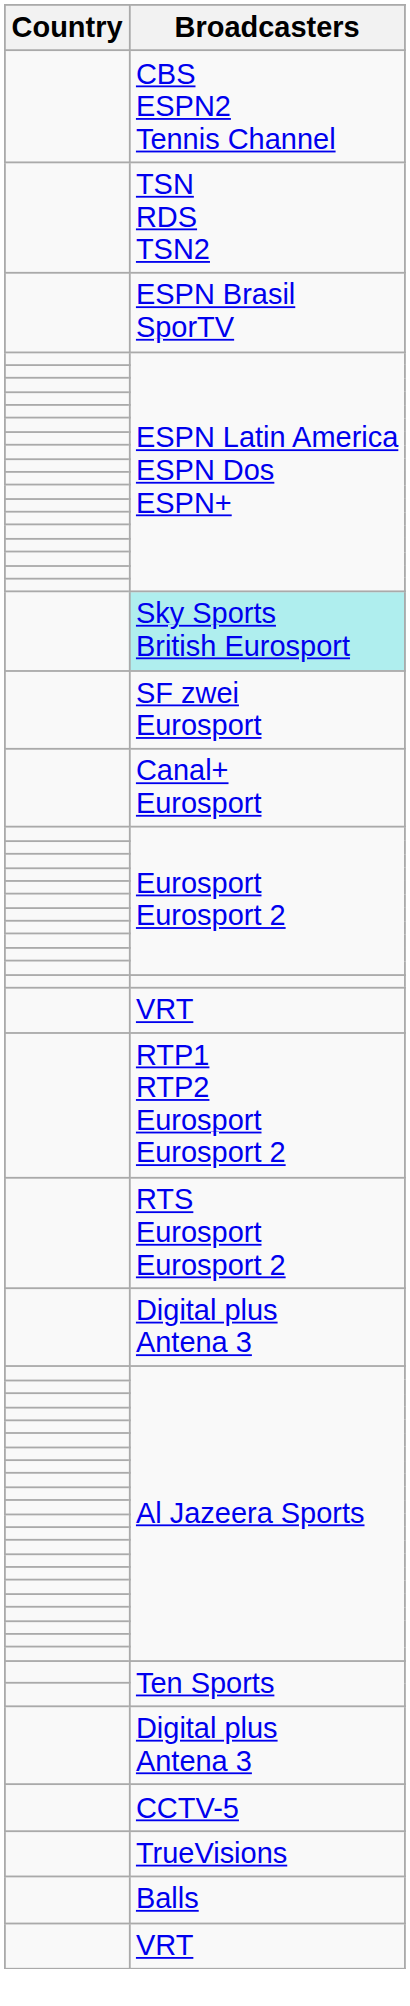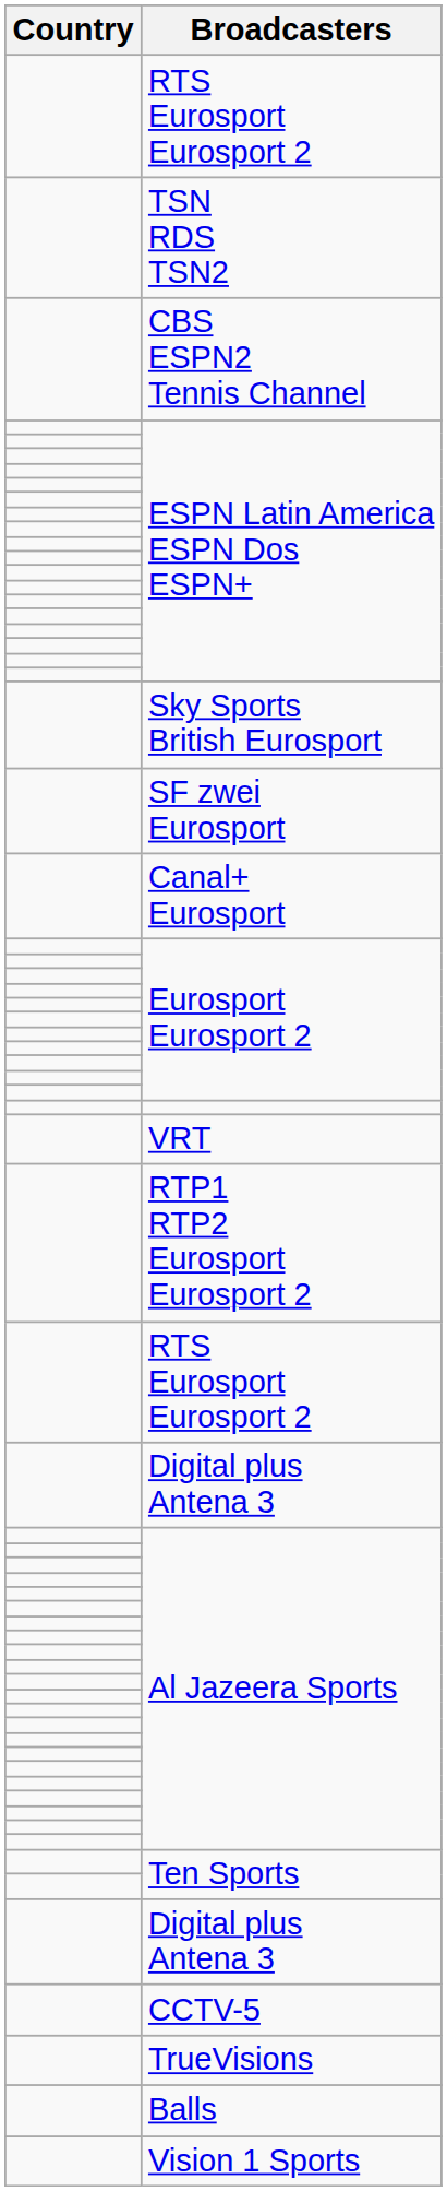row 2 | Broadcasters: CBS ESPN2 Tennis Channel -> RTS Eurosport Eurosport 2
row 4 | Broadcasters: ESPN Brasil SporTV -> CBS ESPN2 Tennis Channel
row 23 | Broadcasters: paleturquoise background -> no background
row 70 | Broadcasters: VRT -> Vision 1 Sports
